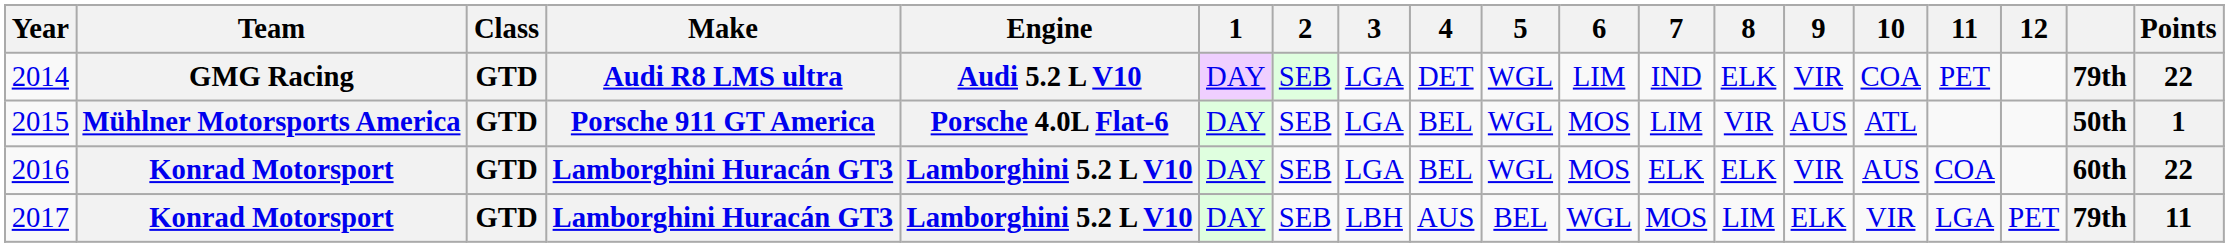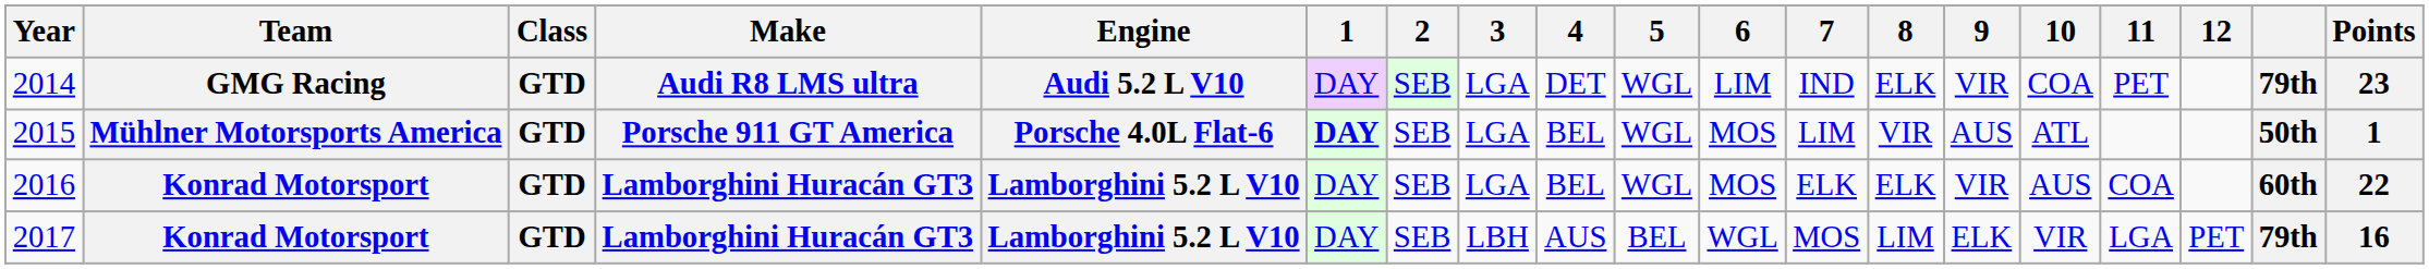2014 | Points: 22 -> 23
2015 | 1: normal -> bold
2017 | Points: 11 -> 16
